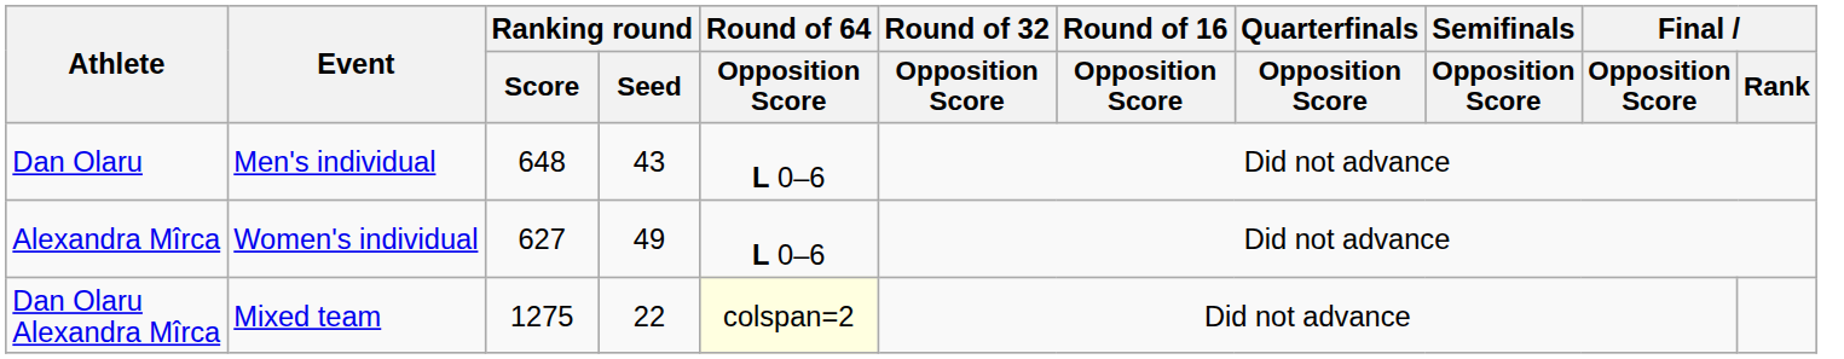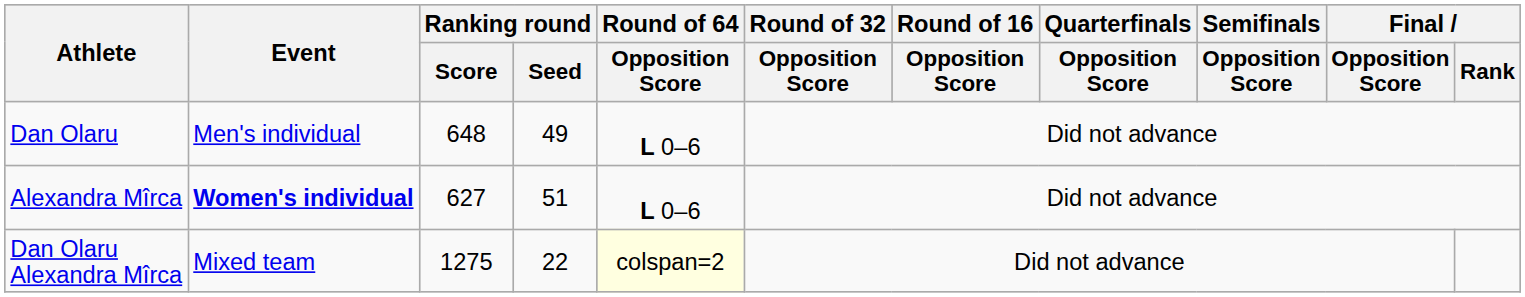Dan Olaru | Ranking round / Seed: 43 -> 49
Alexandra Mîrca | Event: normal -> bold
Alexandra Mîrca | Ranking round / Seed: 49 -> 51
